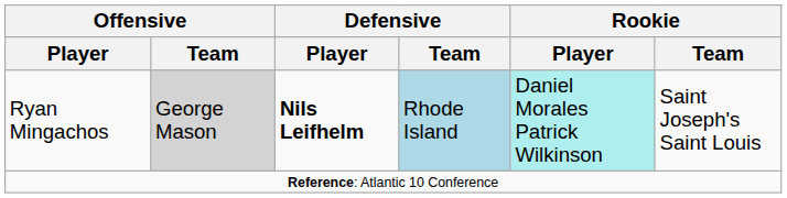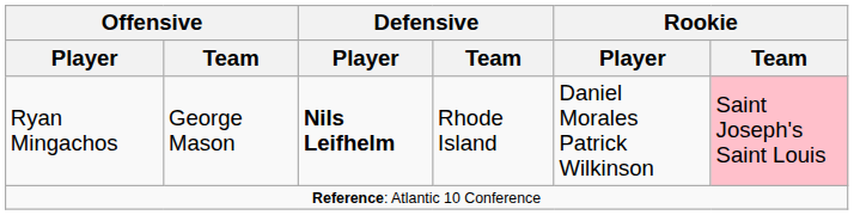Ryan Mingachos | Offensive / Team: lightgrey background -> no background
Ryan Mingachos | Defensive / Team: lightblue background -> no background
Ryan Mingachos | Rookie / Player: paleturquoise background -> no background
Ryan Mingachos | Rookie / Team: no background -> pink background
